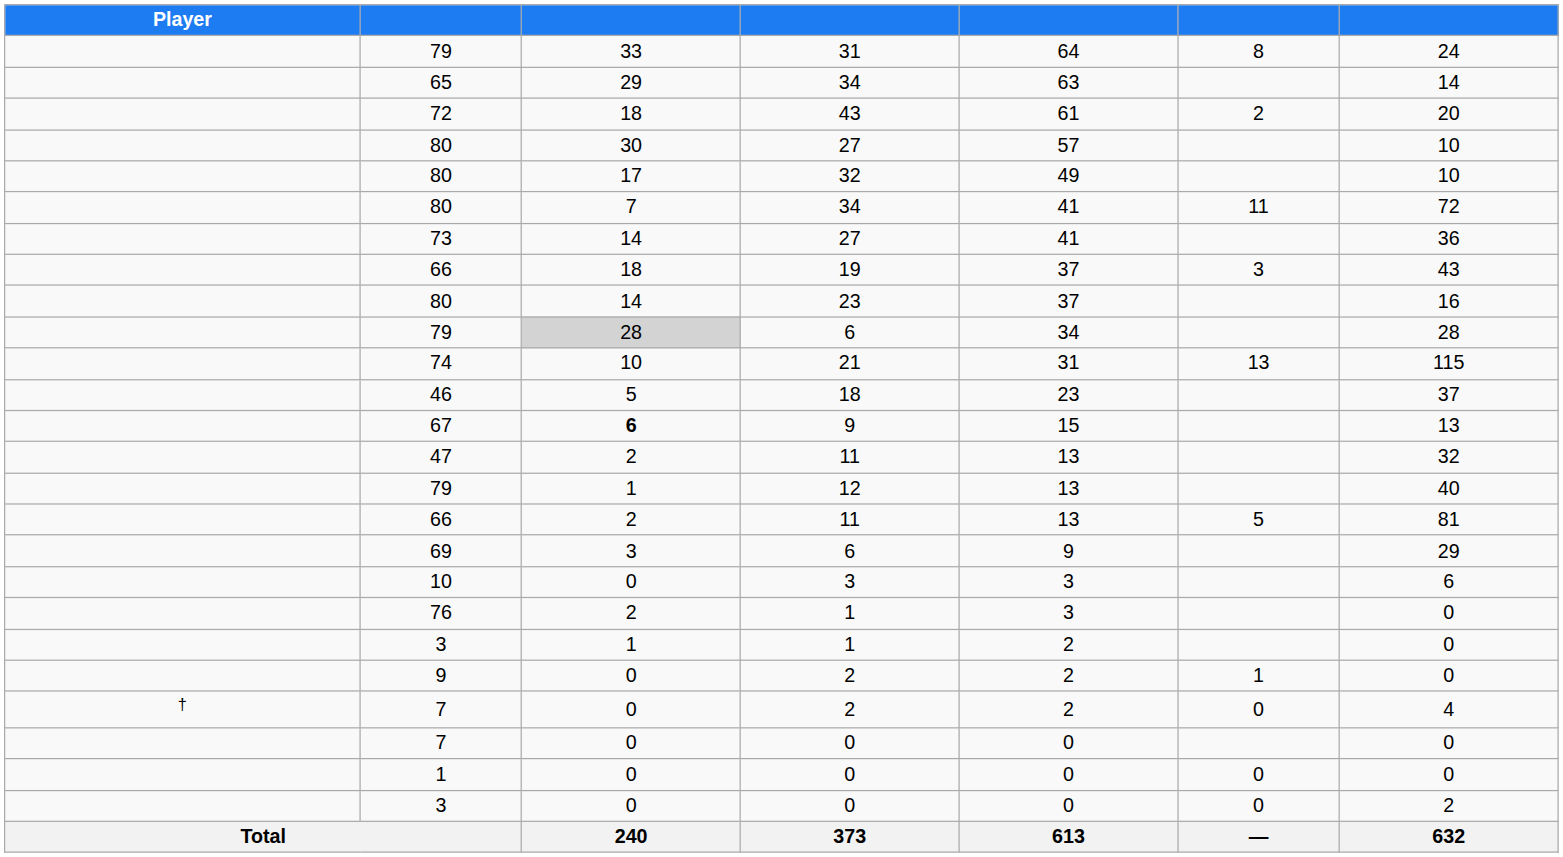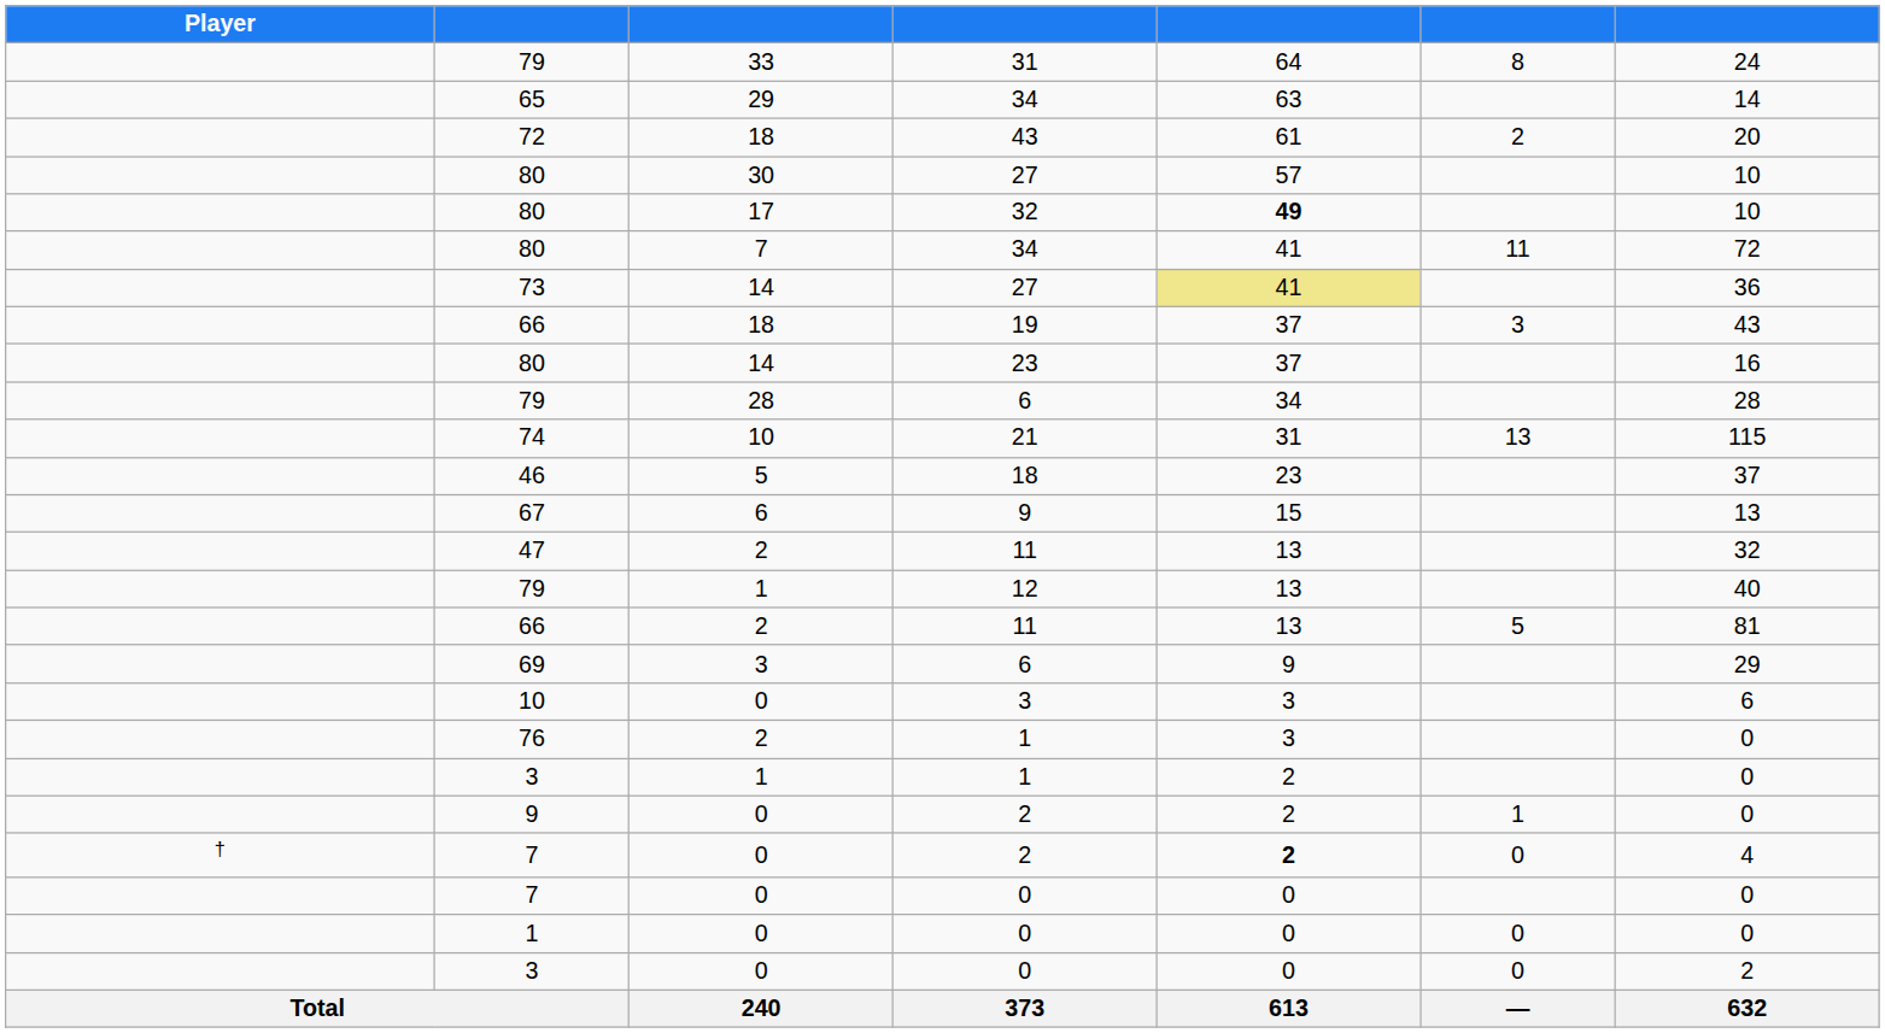80 / 32 | column 5: normal -> bold
73 | column 5: no background -> khaki background
79 / 6 | column 3: lightgrey background -> no background
67 | column 3: bold -> normal
7 / 2 | column 5: normal -> bold
